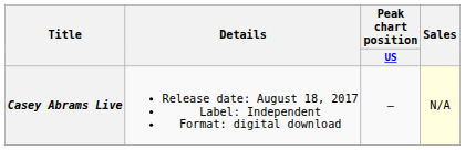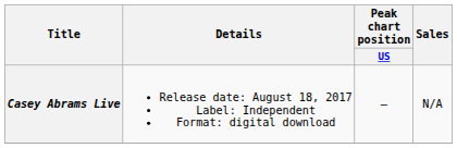Casey Abrams Live | Sales: lightyellow background -> no background
